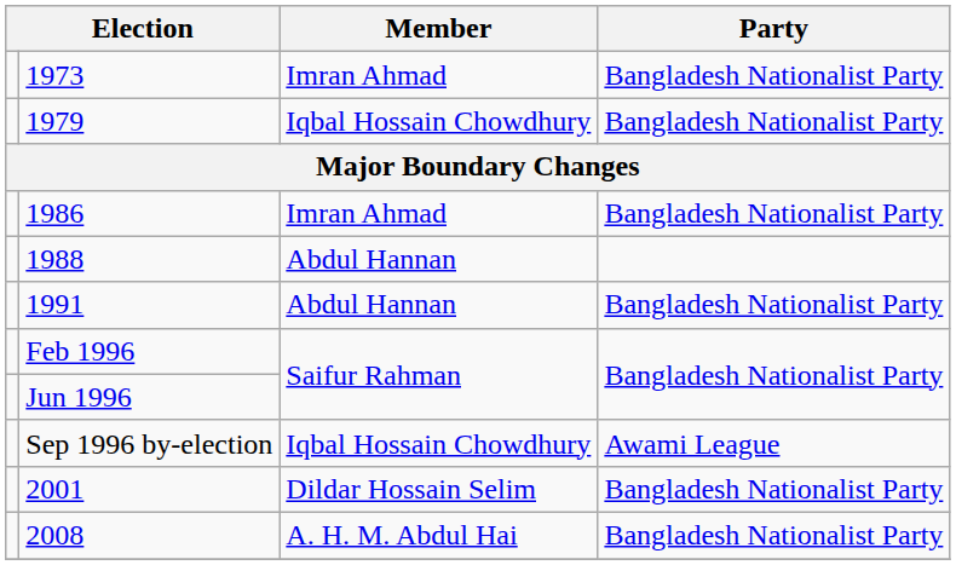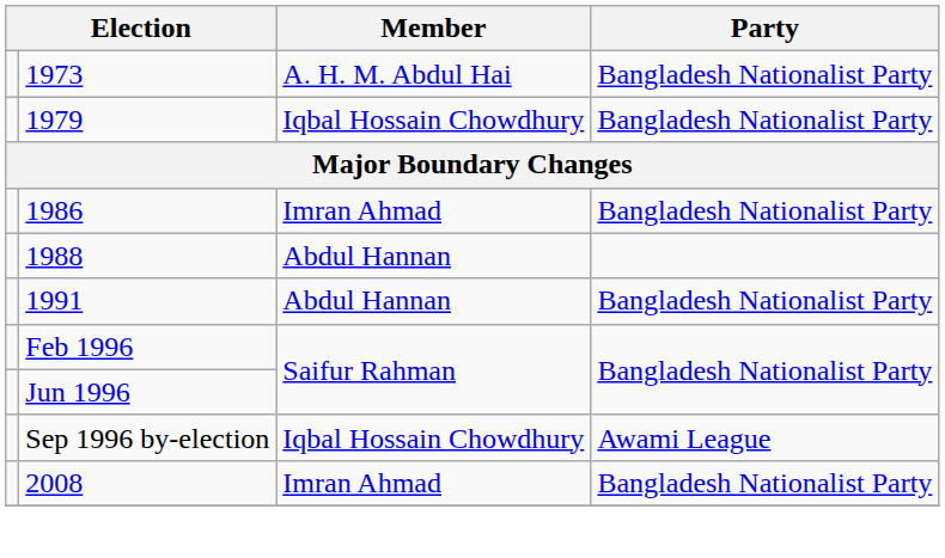1973 | Member: Imran Ahmad -> A. H. M. Abdul Hai
- row: 2001 | Dildar Hossain Selim | Bangladesh Nationalist Party
2008 | Member: A. H. M. Abdul Hai -> Imran Ahmad
